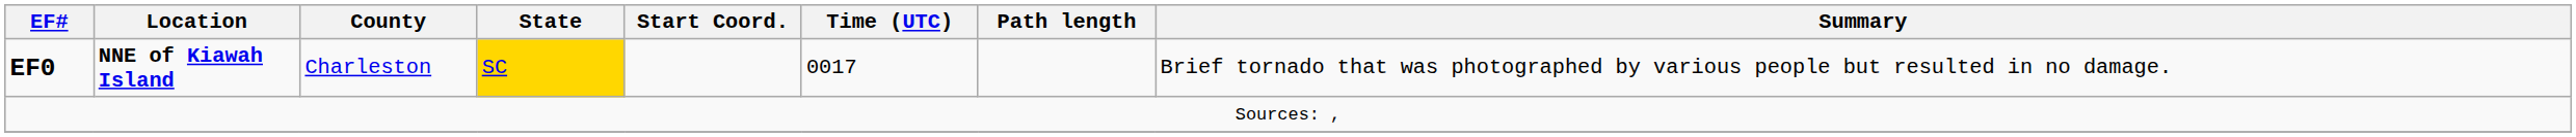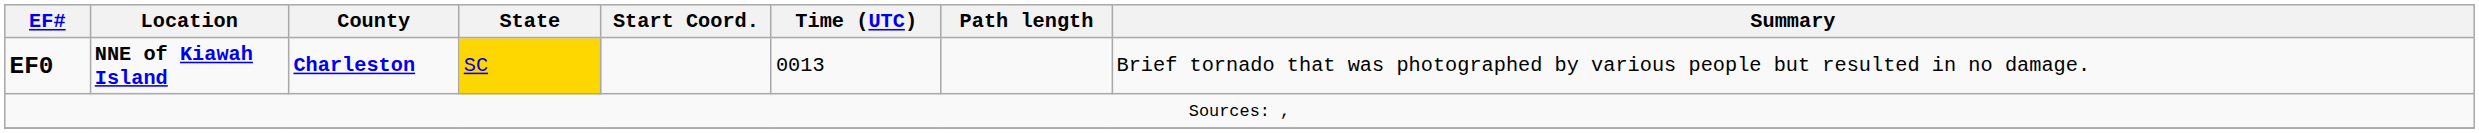EF0 | County: normal -> bold
EF0 | Time (UTC): 0017 -> 0013
